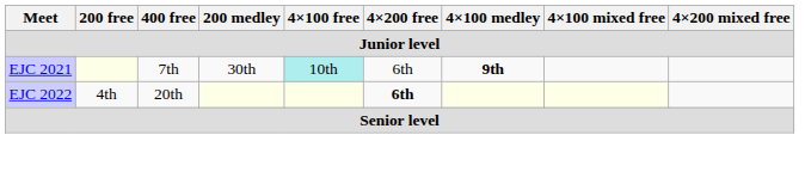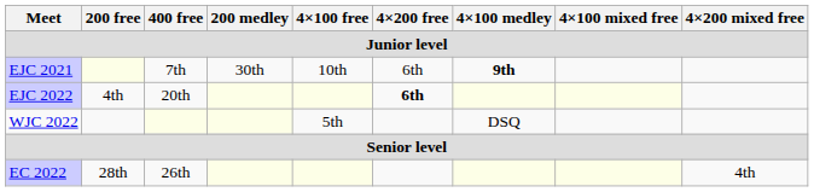EJC 2021 | 4×100 free: paleturquoise background -> no background
+ row: WJC 2022 | 5th | DSQ
+ row: EC 2022 | 28th | 26th | 4th
